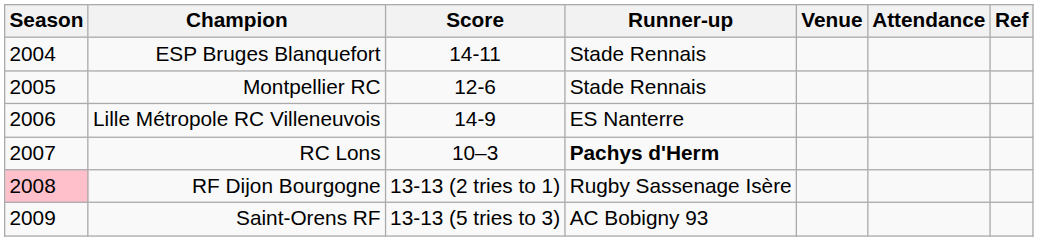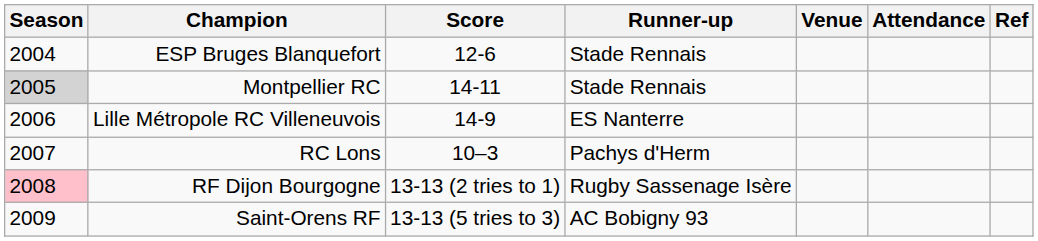ESP Bruges Blanquefort | Score: 14-11 -> 12-6
Montpellier RC | Season: no background -> lightgrey background
Montpellier RC | Score: 12-6 -> 14-11
RC Lons | Runner-up: bold -> normal
